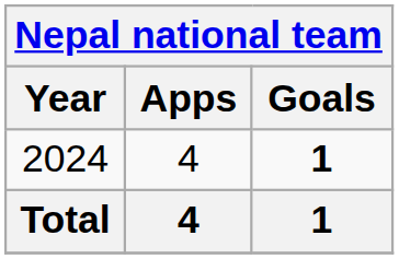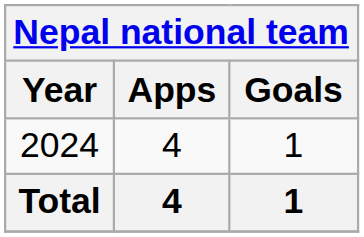2024 | Goals: bold -> normal
